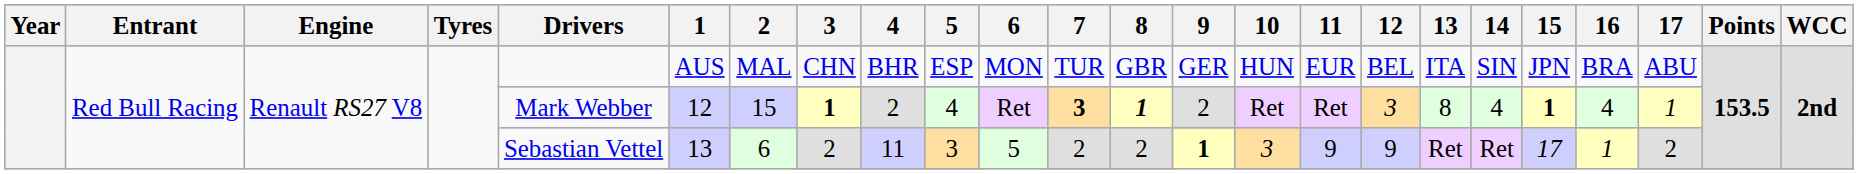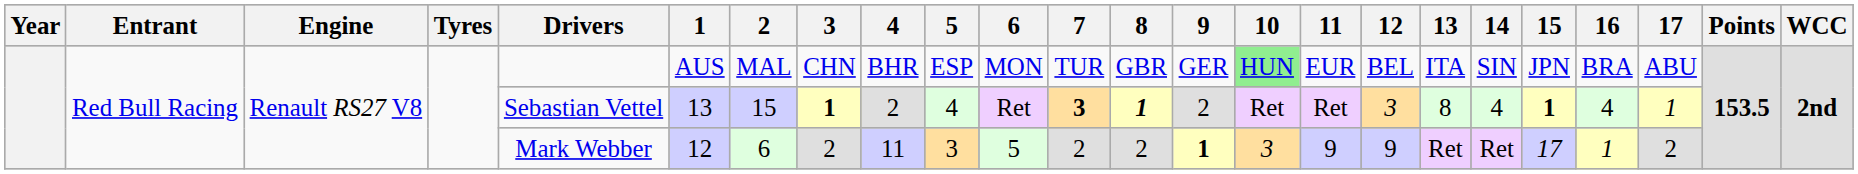row 2 | 10: no background -> lightgreen background
row 3 | Drivers: Mark Webber -> Sebastian Vettel
row 3 | 1: 12 -> 13
row 4 | Drivers: Sebastian Vettel -> Mark Webber
row 4 | 1: 13 -> 12
